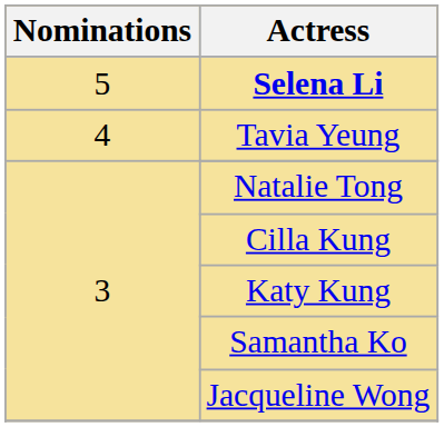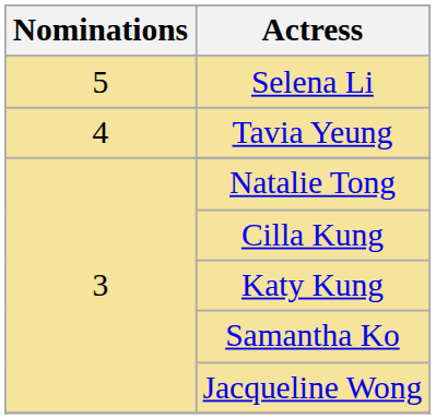row 2 | Actress: bold -> normal
